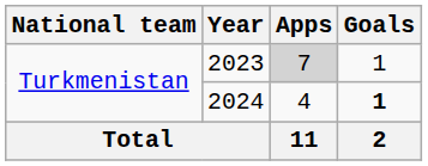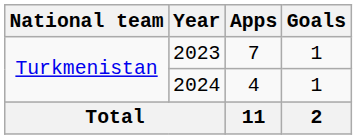2023 | Apps: lightgrey background -> no background
2024 | Goals: bold -> normal
